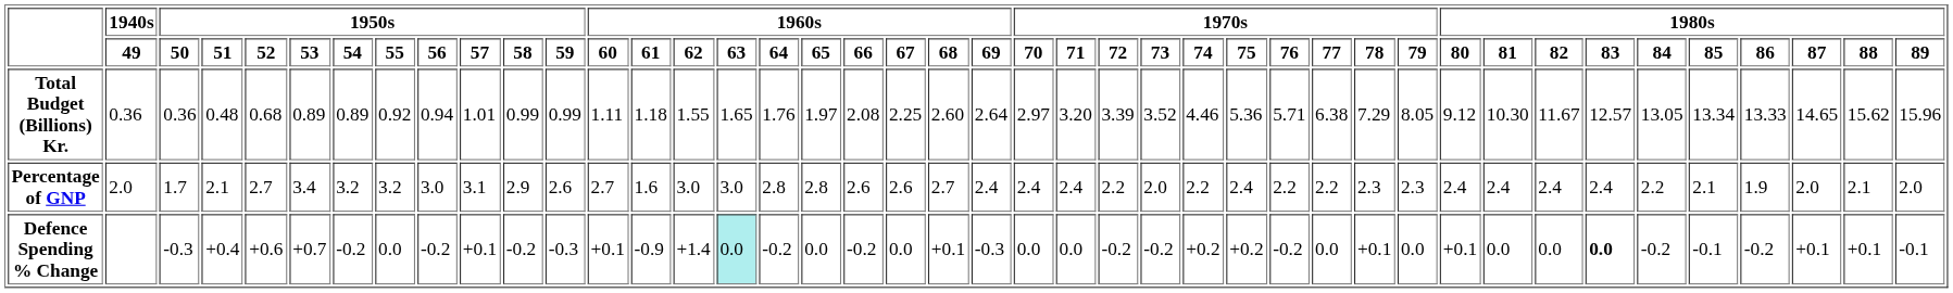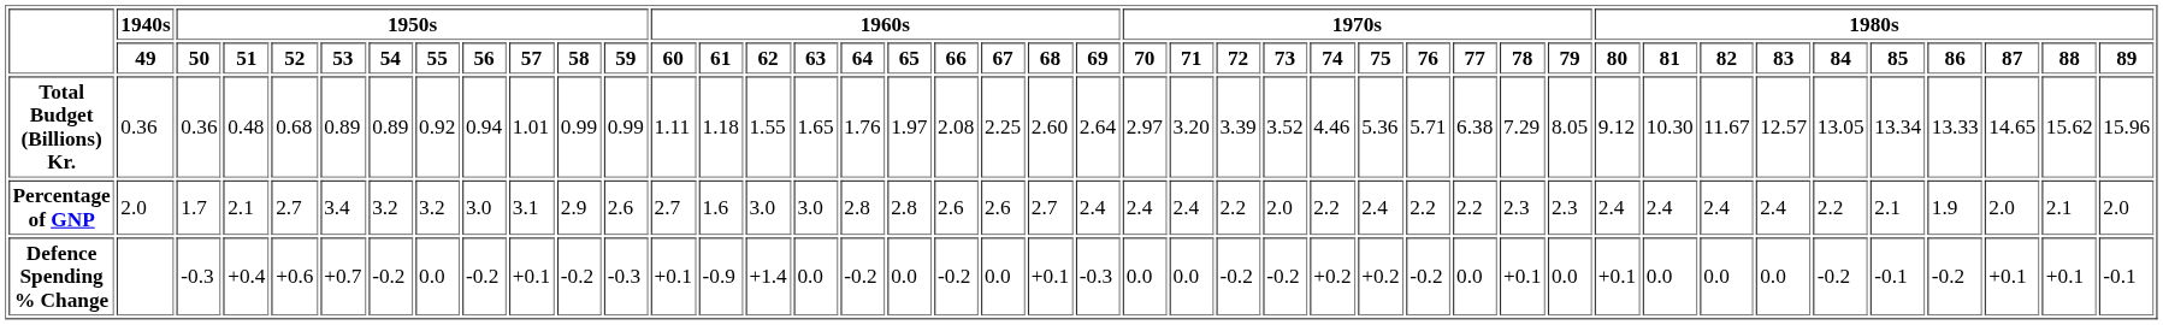Defence Spending % Change | 1960s / 63: paleturquoise background -> no background
Defence Spending % Change | 1980s / 83: bold -> normal
